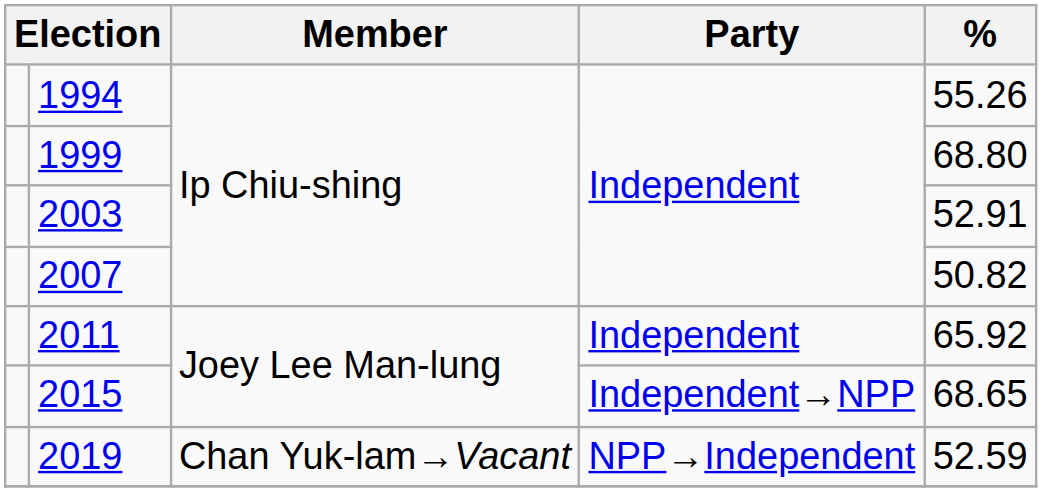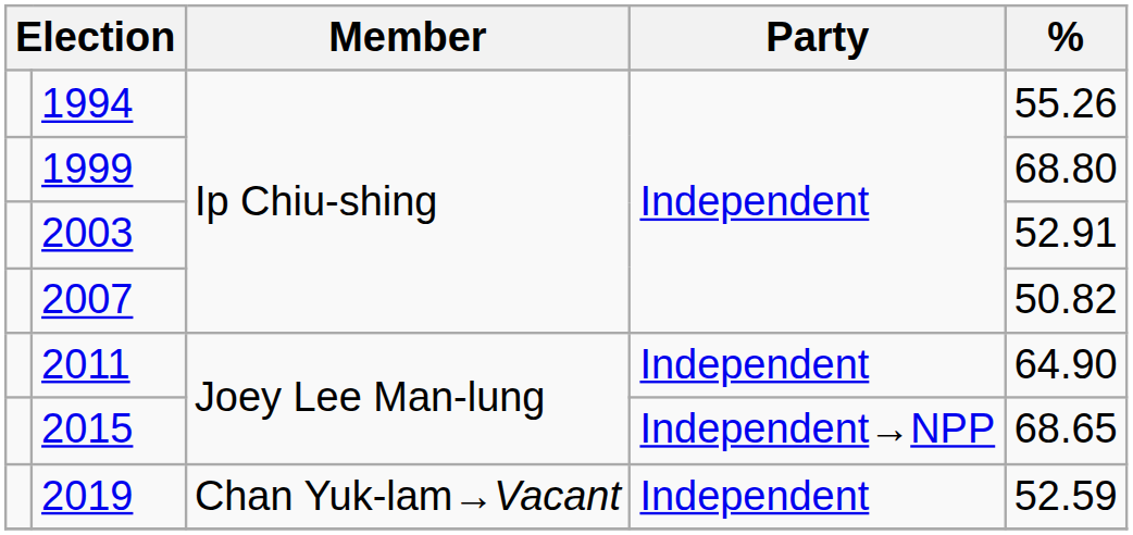2011 | %: 65.92 -> 64.90
2019 | Party: NPP→Independent -> Independent
